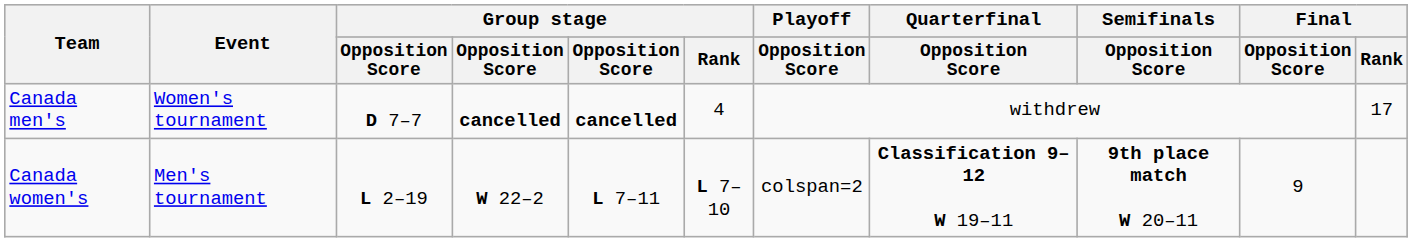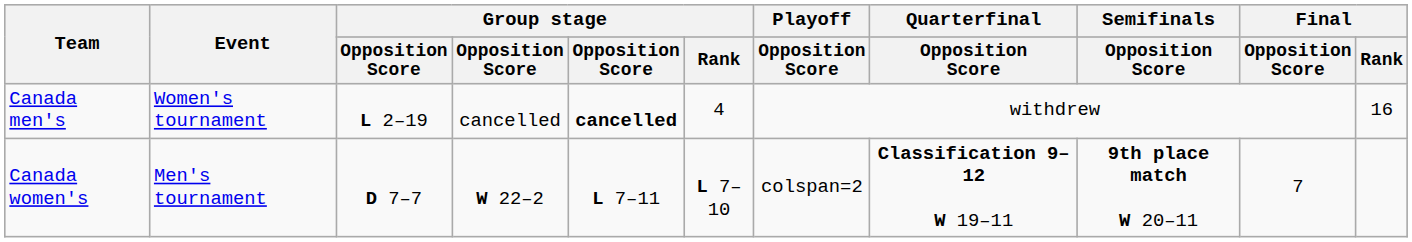Canada men's | column 3: D 7–7 -> L 2–19
Canada men's | column 4: bold -> normal
Canada men's | Final / Rank: 17 -> 16
Canada women's | column 3: L 2–19 -> D 7–7
Canada women's | Final / Opposition Score: 9 -> 7
